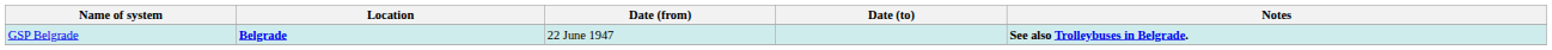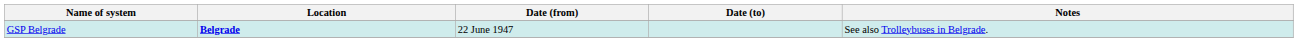GSP Belgrade | Notes: bold -> normal
